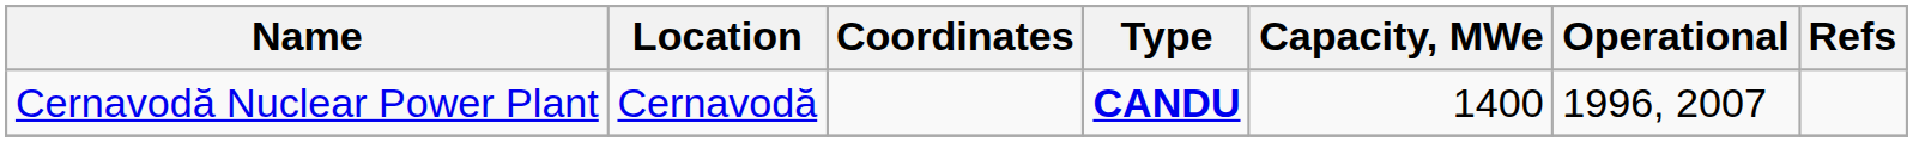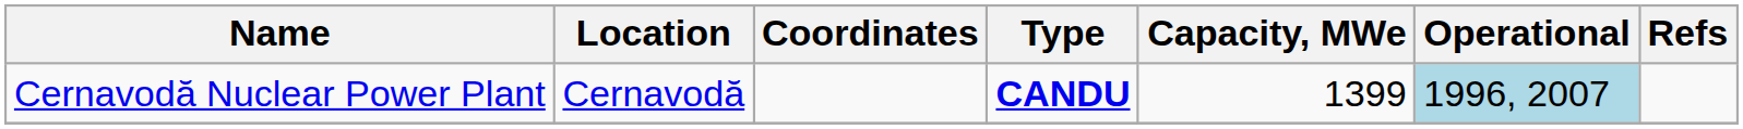Cernavodă Nuclear Power Plant | Capacity, MWe: 1400 -> 1399
Cernavodă Nuclear Power Plant | Operational: no background -> lightblue background
